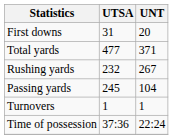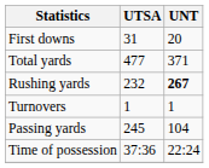Rushing yards | UNT: normal -> bold
rows swapped: Passing yards <-> Turnovers
